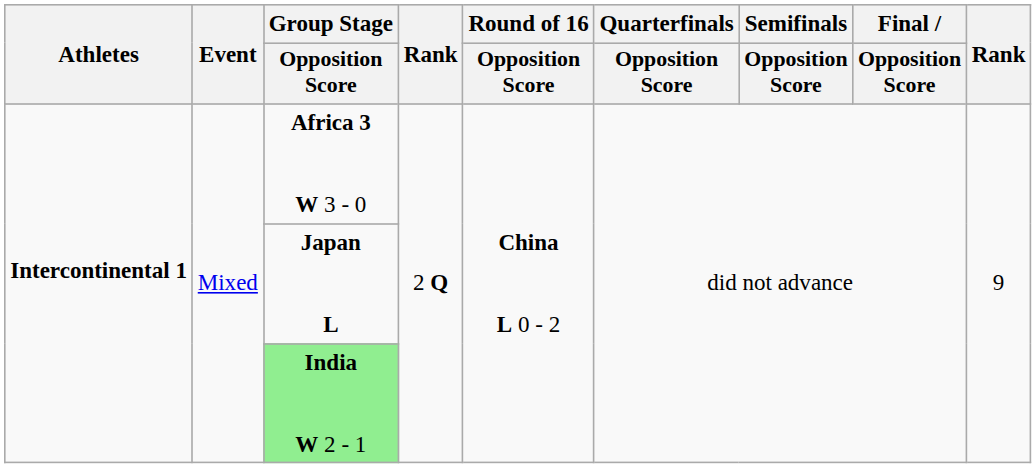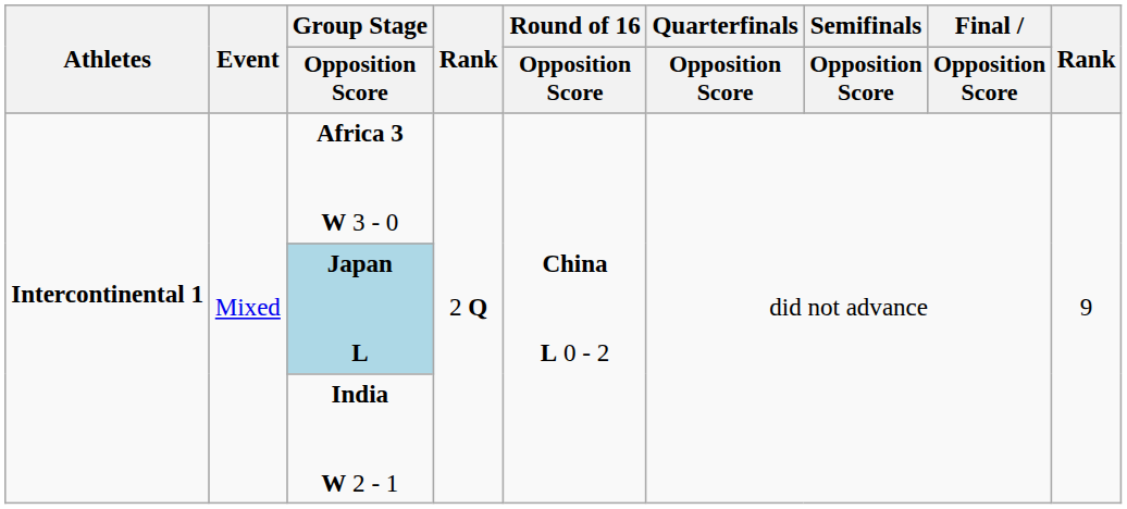Japan L | Group Stage / Opposition Score: no background -> lightblue background
India W 2 - 1 | Group Stage / Opposition Score: lightgreen background -> no background
